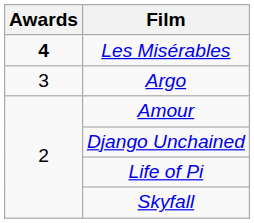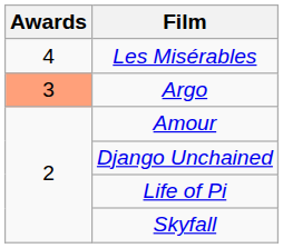Les Misérables | Awards: bold -> normal
Argo | Awards: no background -> lightsalmon background
